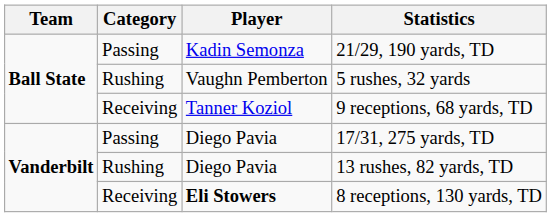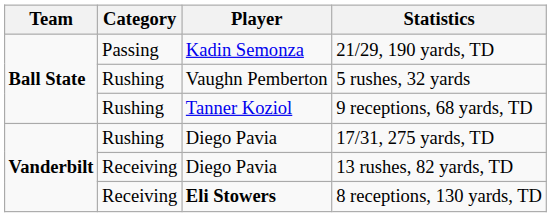9 receptions, 68 yards, TD | Category: Receiving -> Rushing
17/31, 275 yards, TD | Category: Passing -> Rushing
13 rushes, 82 yards, TD | Category: Rushing -> Receiving
